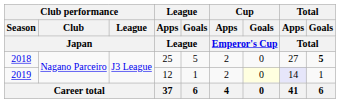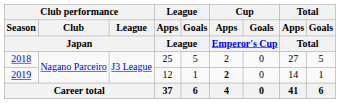2018 | Total / Goals / Total: bold -> normal
2019 | Cup / Apps / Emperor's Cup: normal -> bold
2019 | Cup / Goals / Emperor's Cup: lightyellow background -> no background
2019 | Total / Apps / Total: lavender background -> no background
